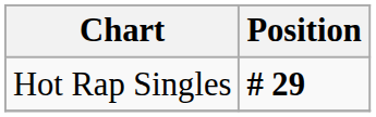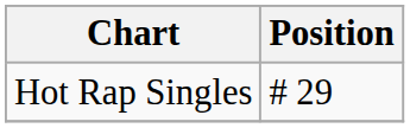Hot Rap Singles | Position: bold -> normal
